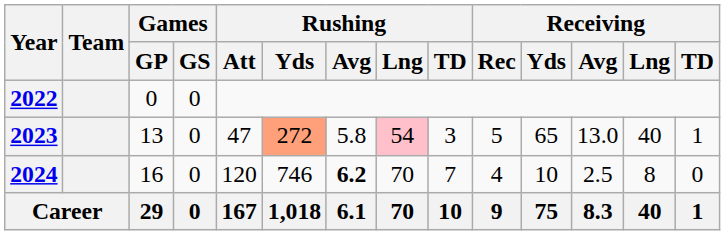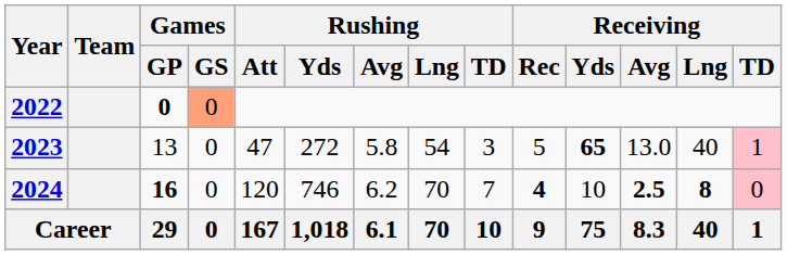2022 | Games / GP: normal -> bold
2022 | Games / GS: no background -> lightsalmon background
2023 | Rushing / Yds: lightsalmon background -> no background
2023 | Rushing / Lng: pink background -> no background
2023 | Receiving / Yds: normal -> bold
2023 | Receiving / TD: no background -> pink background
2024 | Games / GP: normal -> bold
2024 | Rushing / Avg: bold -> normal
2024 | Receiving / Rec: normal -> bold
2024 | Receiving / Avg: normal -> bold
2024 | Receiving / Lng: normal -> bold
2024 | Receiving / TD: no background -> pink background
